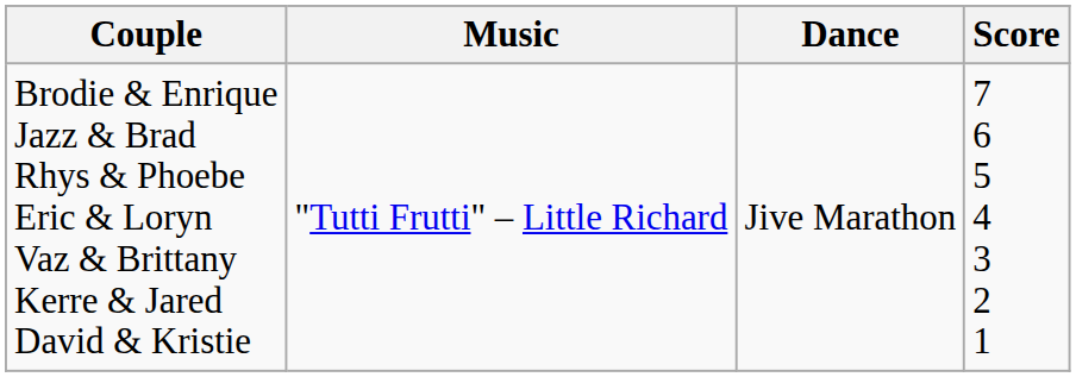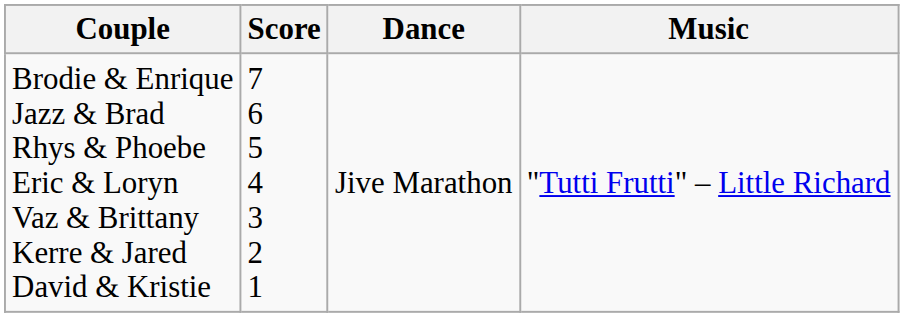columns swapped: Score <-> Music
